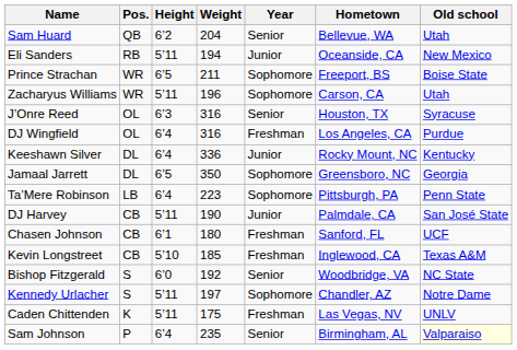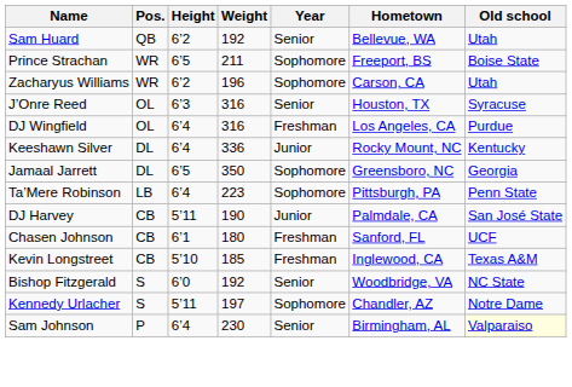Sam Huard | Weight: 204 -> 192
- row: Eli Sanders | RB | 5’11 | 194 | Junior | Oceanside, CA | New Mexico
Zacharyus Williams | Height: 5’11 -> 6’2
- row: Caden Chittenden | K | 5’11 | 175 | Freshman | Las Vegas, NV | UNLV
Sam Johnson | Weight: 235 -> 230
